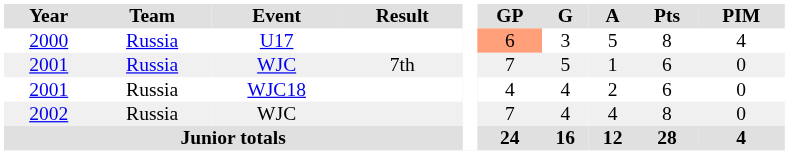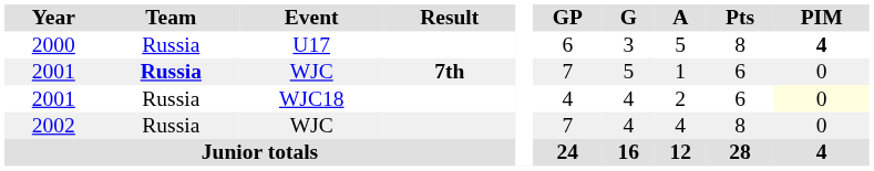2000 | GP: lightsalmon background -> no background
2000 | PIM: normal -> bold
2001 / WJC | Team: normal -> bold
2001 / WJC | Result: normal -> bold
2001 / WJC18 | PIM: no background -> lightyellow background
